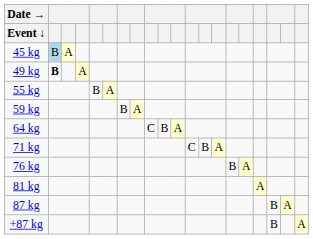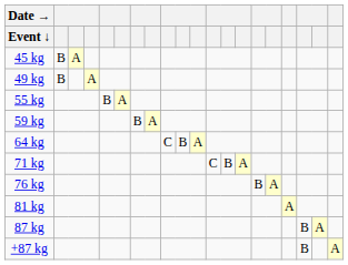45 kg | column 2: lightblue background -> no background
49 kg | column 2: bold -> normal
